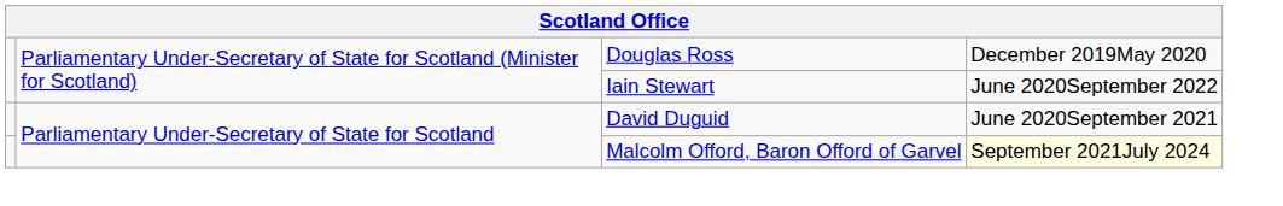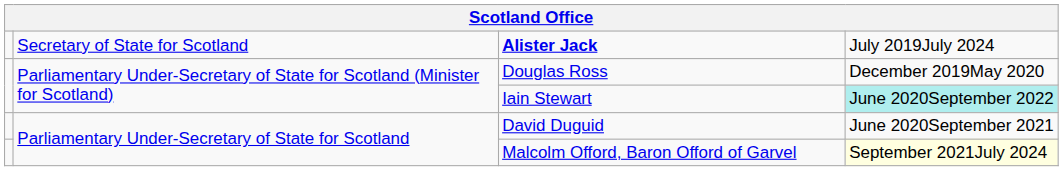+ row: Secretary of State for Scotland | Alister Jack | July 2019July 2024
Iain Stewart | column 4: no background -> paleturquoise background
